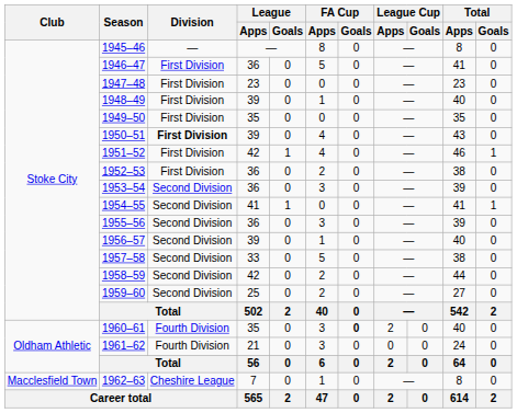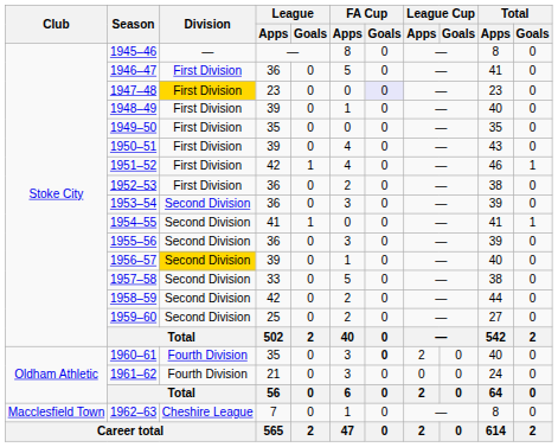1947–48 | Division: no background -> gold background
1947–48 | FA Cup / Goals: no background -> lavender background
1950–51 | Division: bold -> normal
1956–57 | Division: no background -> gold background
